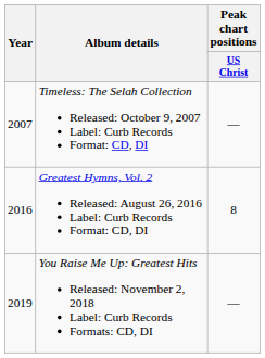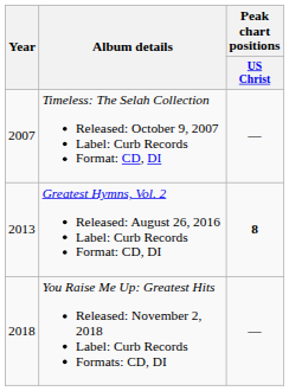row 4 | Year: 2016 -> 2013
row 4 | Peak chart positions / US Christ: normal -> bold
row 5 | Year: 2019 -> 2018
